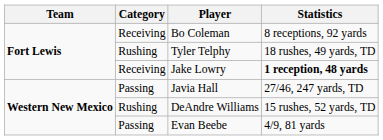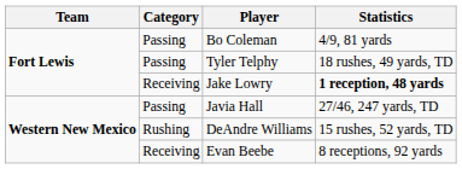Bo Coleman | Category: Receiving -> Passing
Bo Coleman | Statistics: 8 receptions, 92 yards -> 4/9, 81 yards
Tyler Telphy | Category: Rushing -> Passing
Evan Beebe | Category: Passing -> Receiving
Evan Beebe | Statistics: 4/9, 81 yards -> 8 receptions, 92 yards
